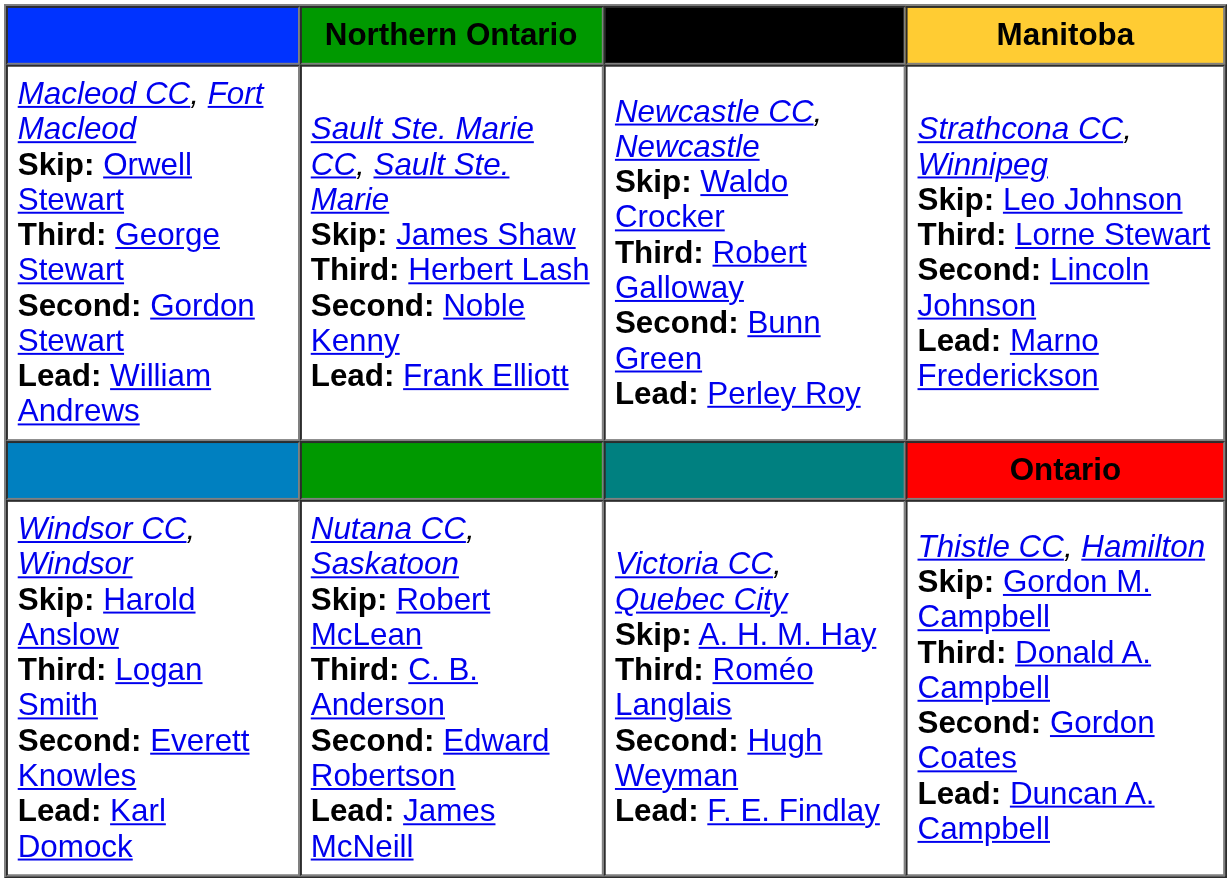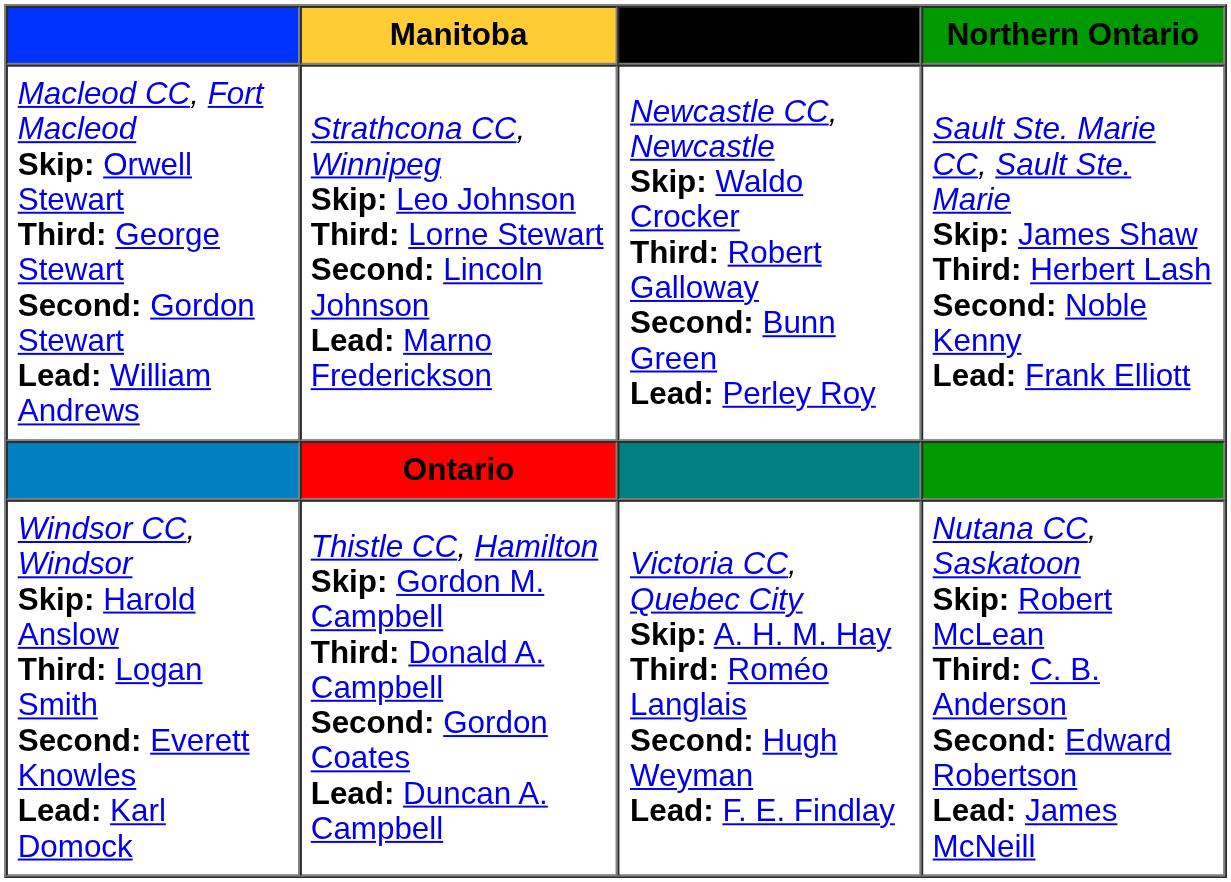columns swapped: Manitoba <-> Northern Ontario
